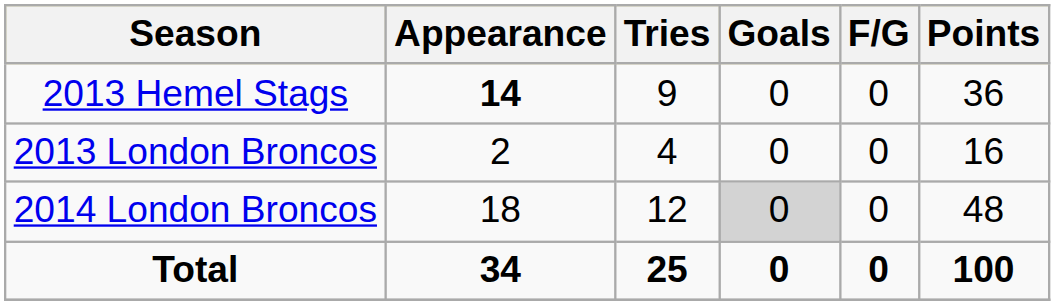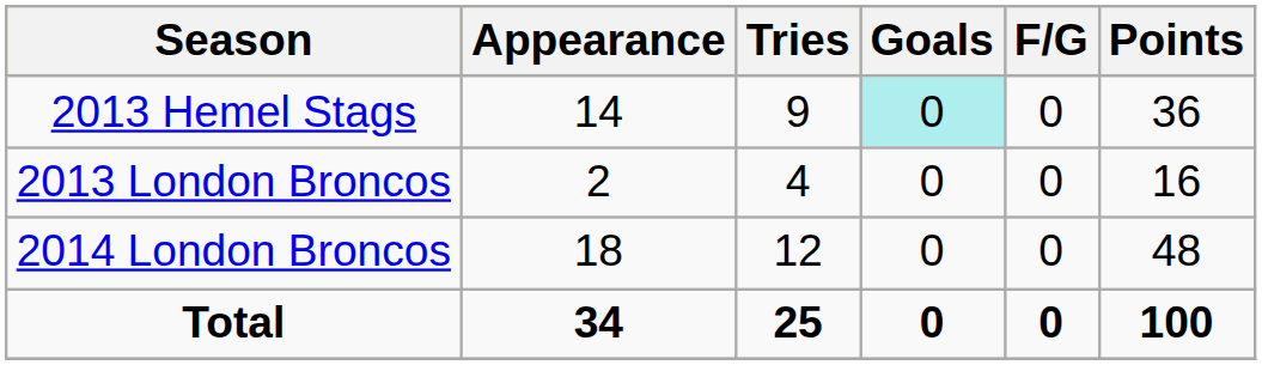2013 Hemel Stags | Appearance: bold -> normal
2013 Hemel Stags | Goals: no background -> paleturquoise background
2014 London Broncos | Goals: lightgrey background -> no background
